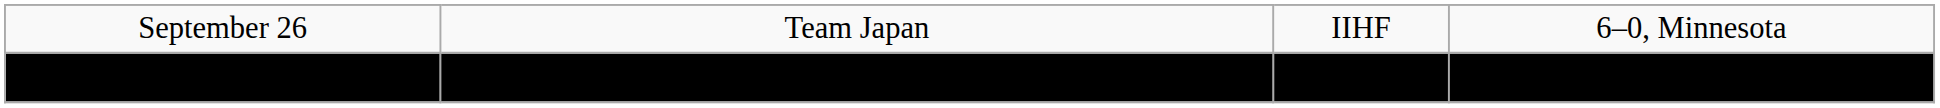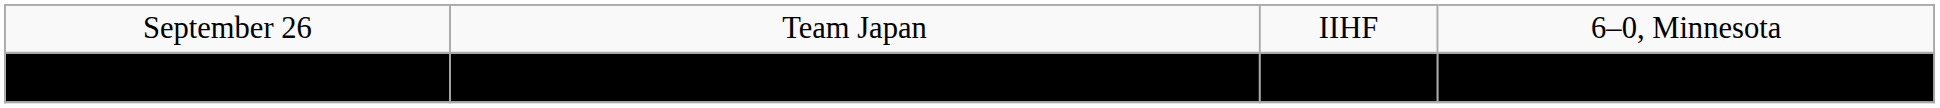September 27 | column 2: bold -> normal
